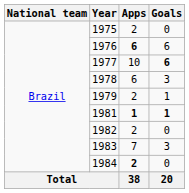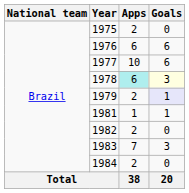1976 | Apps: bold -> normal
1977 | Goals: bold -> normal
1978 | Apps: no background -> paleturquoise background
1978 | Goals: no background -> lightyellow background
1979 | Goals: no background -> lavender background
1981 | Apps: bold -> normal
1981 | Goals: bold -> normal
1984 | Apps: bold -> normal
